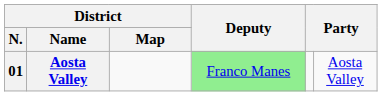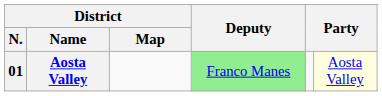row 3 | column 6: no background -> lightyellow background
